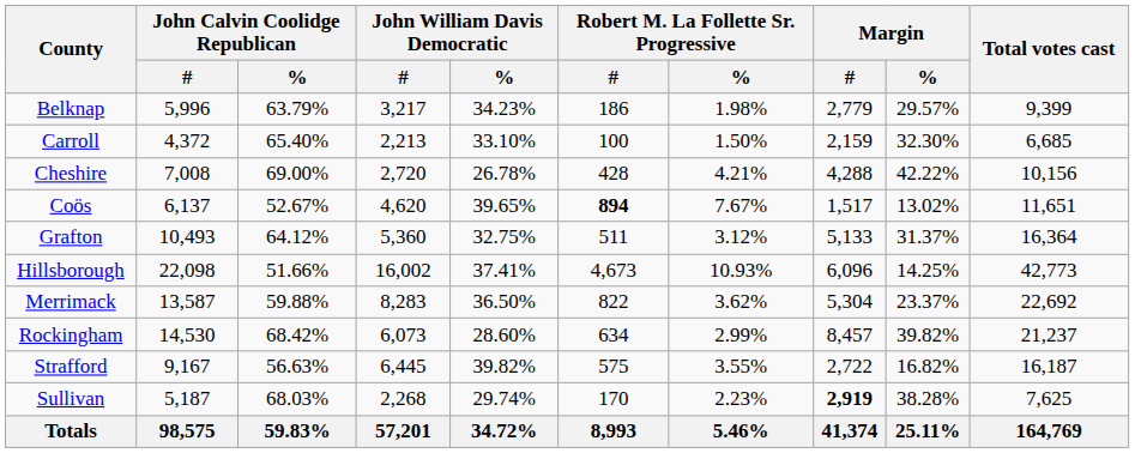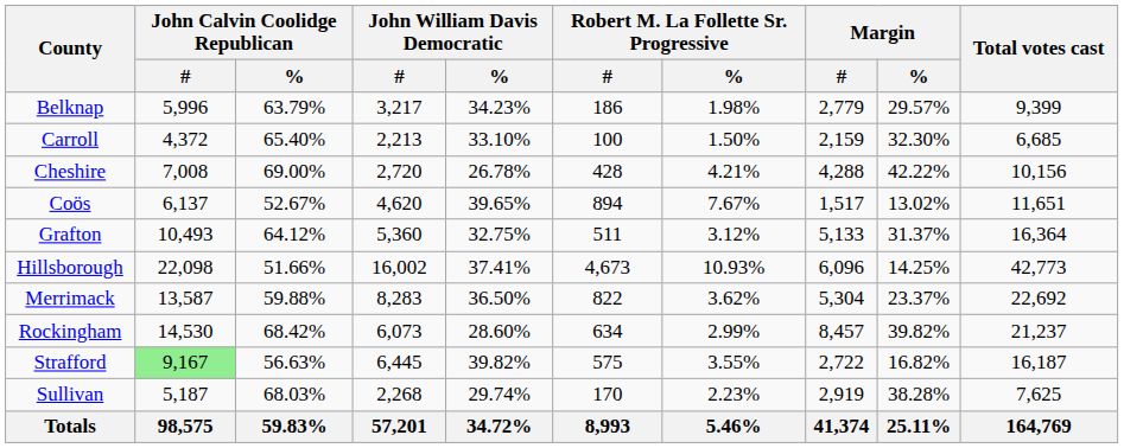Coös | Robert M. La Follette Sr. Progressive / #: bold -> normal
Strafford | John Calvin Coolidge Republican / #: no background -> lightgreen background
Sullivan | Margin / #: bold -> normal
